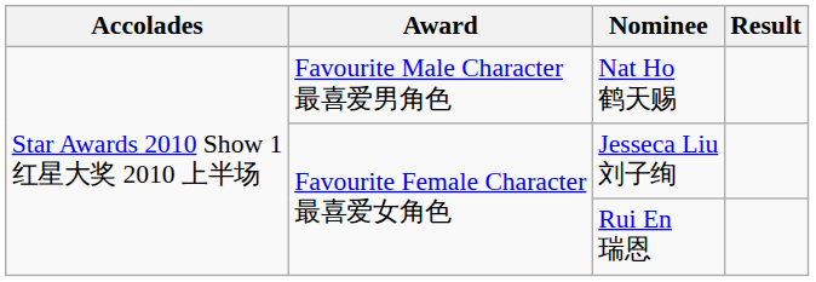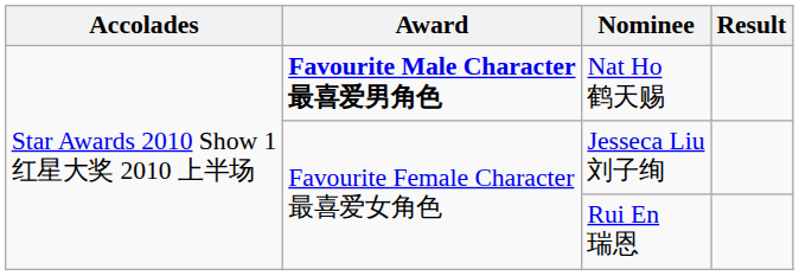Nat Ho 鹤天赐 | Award: normal -> bold
